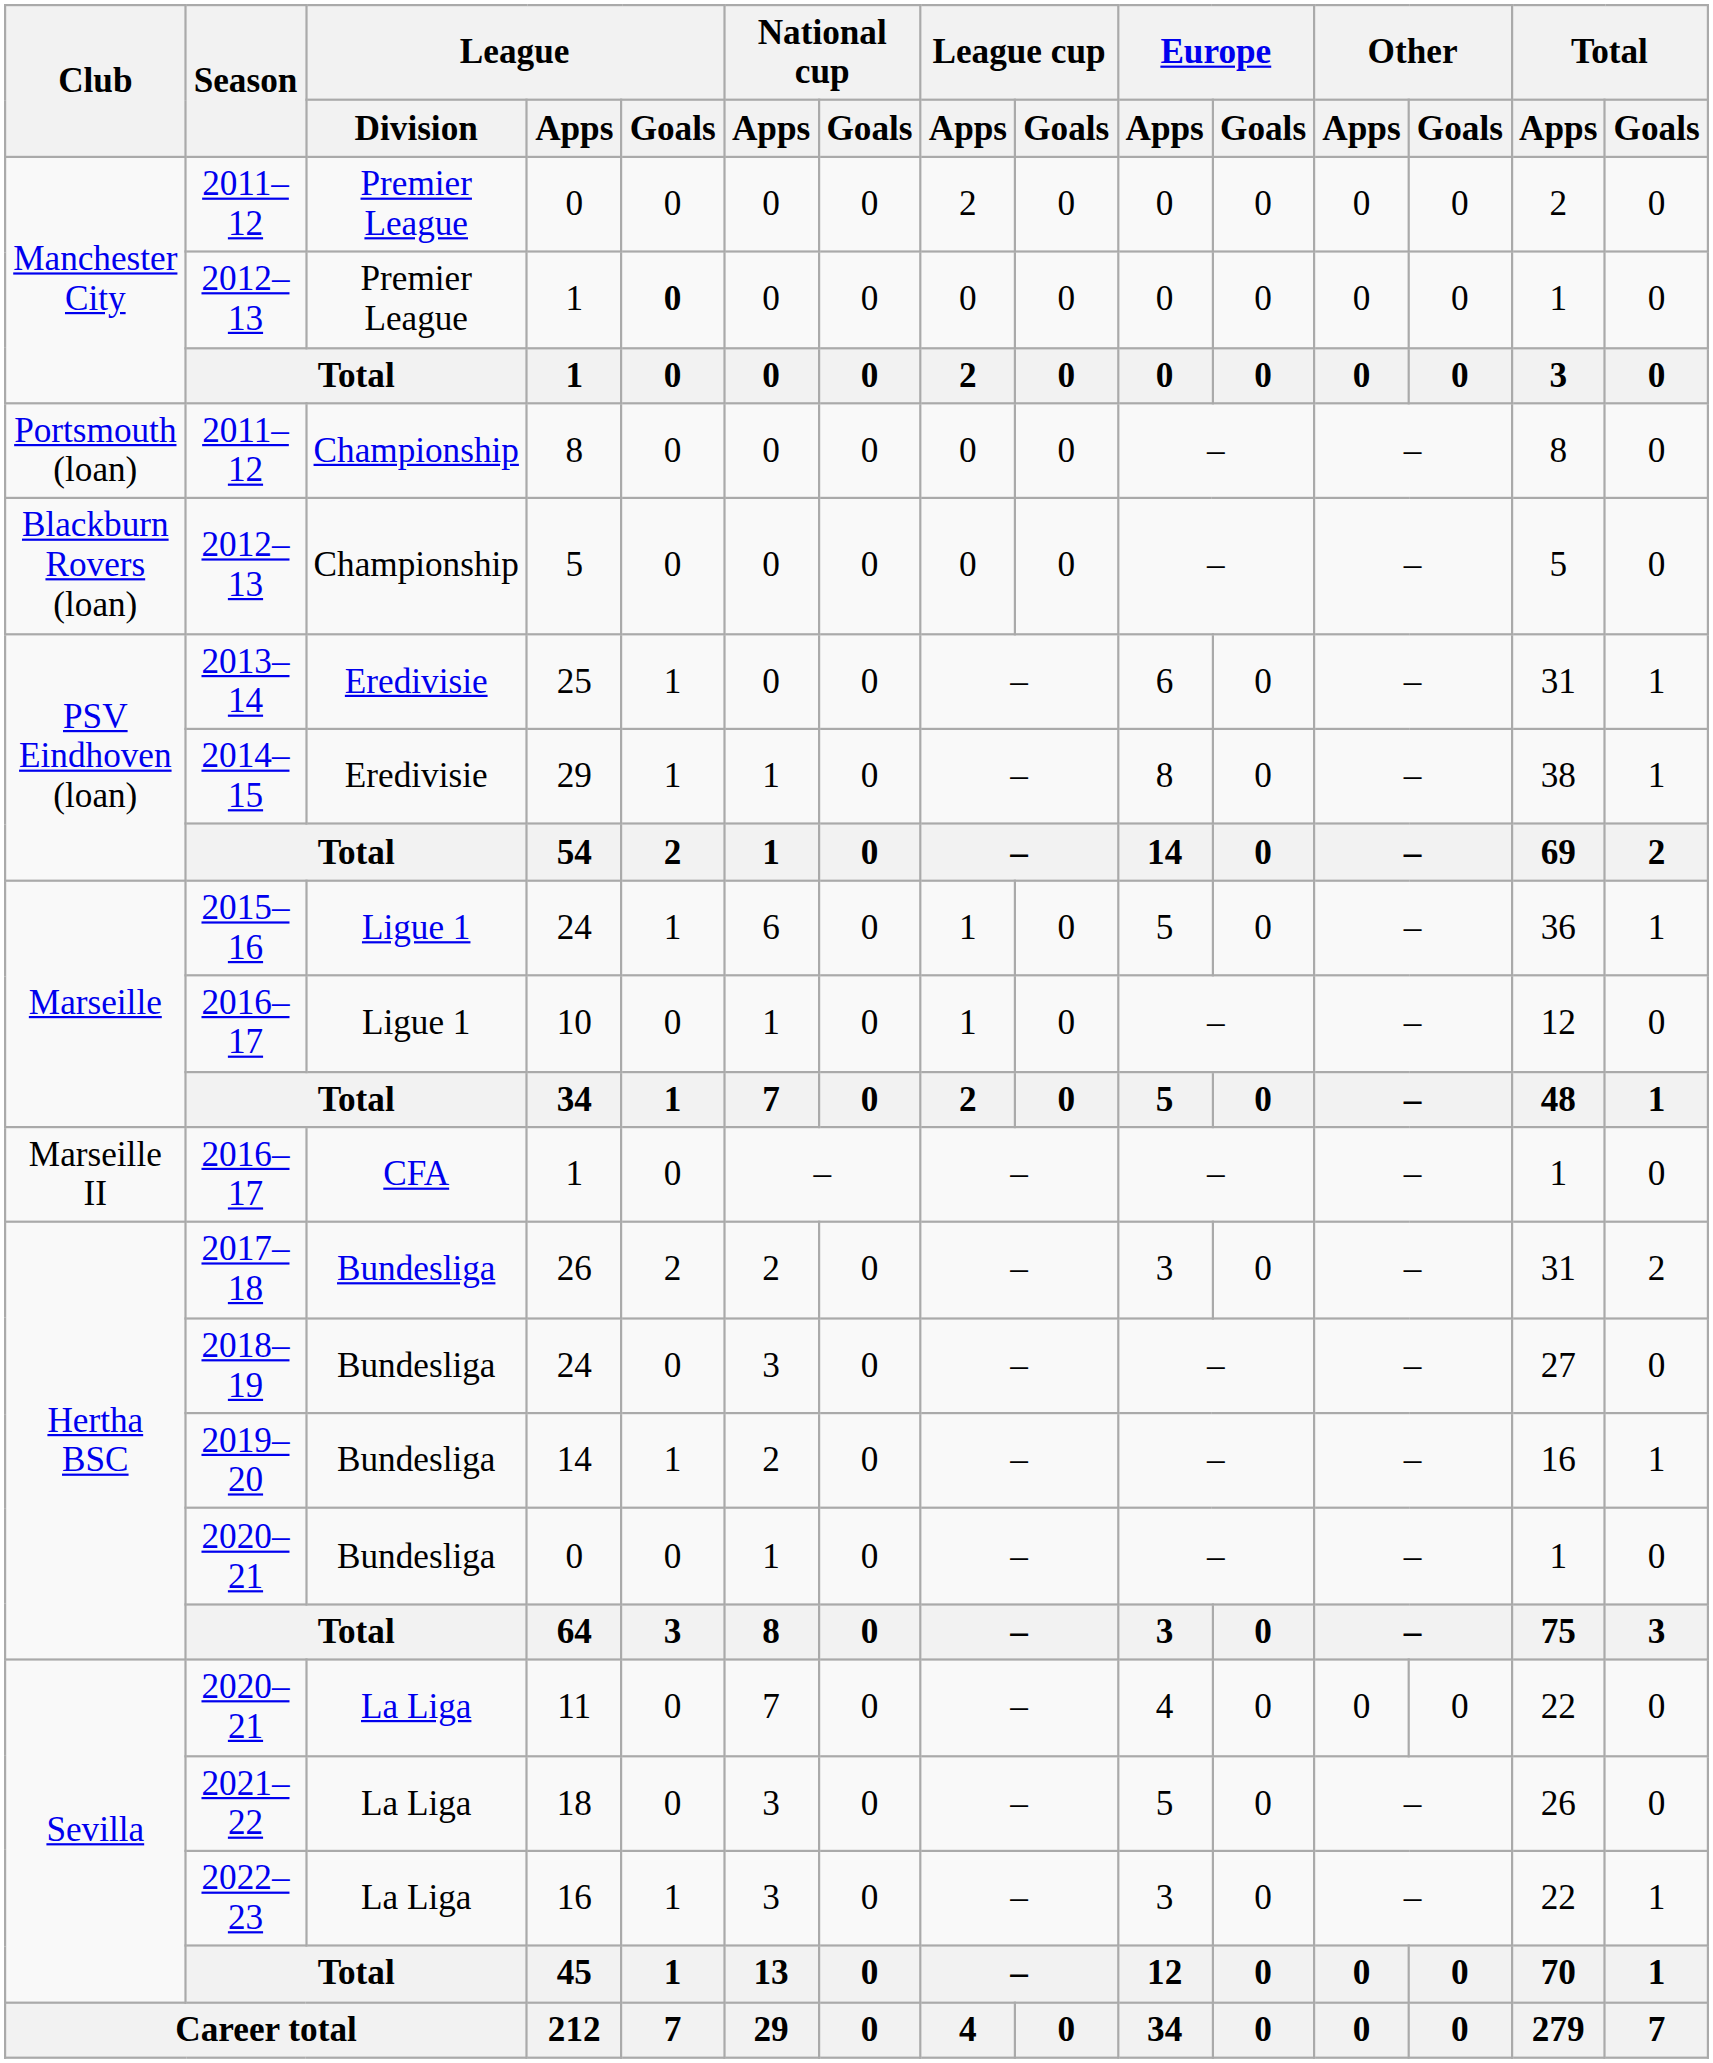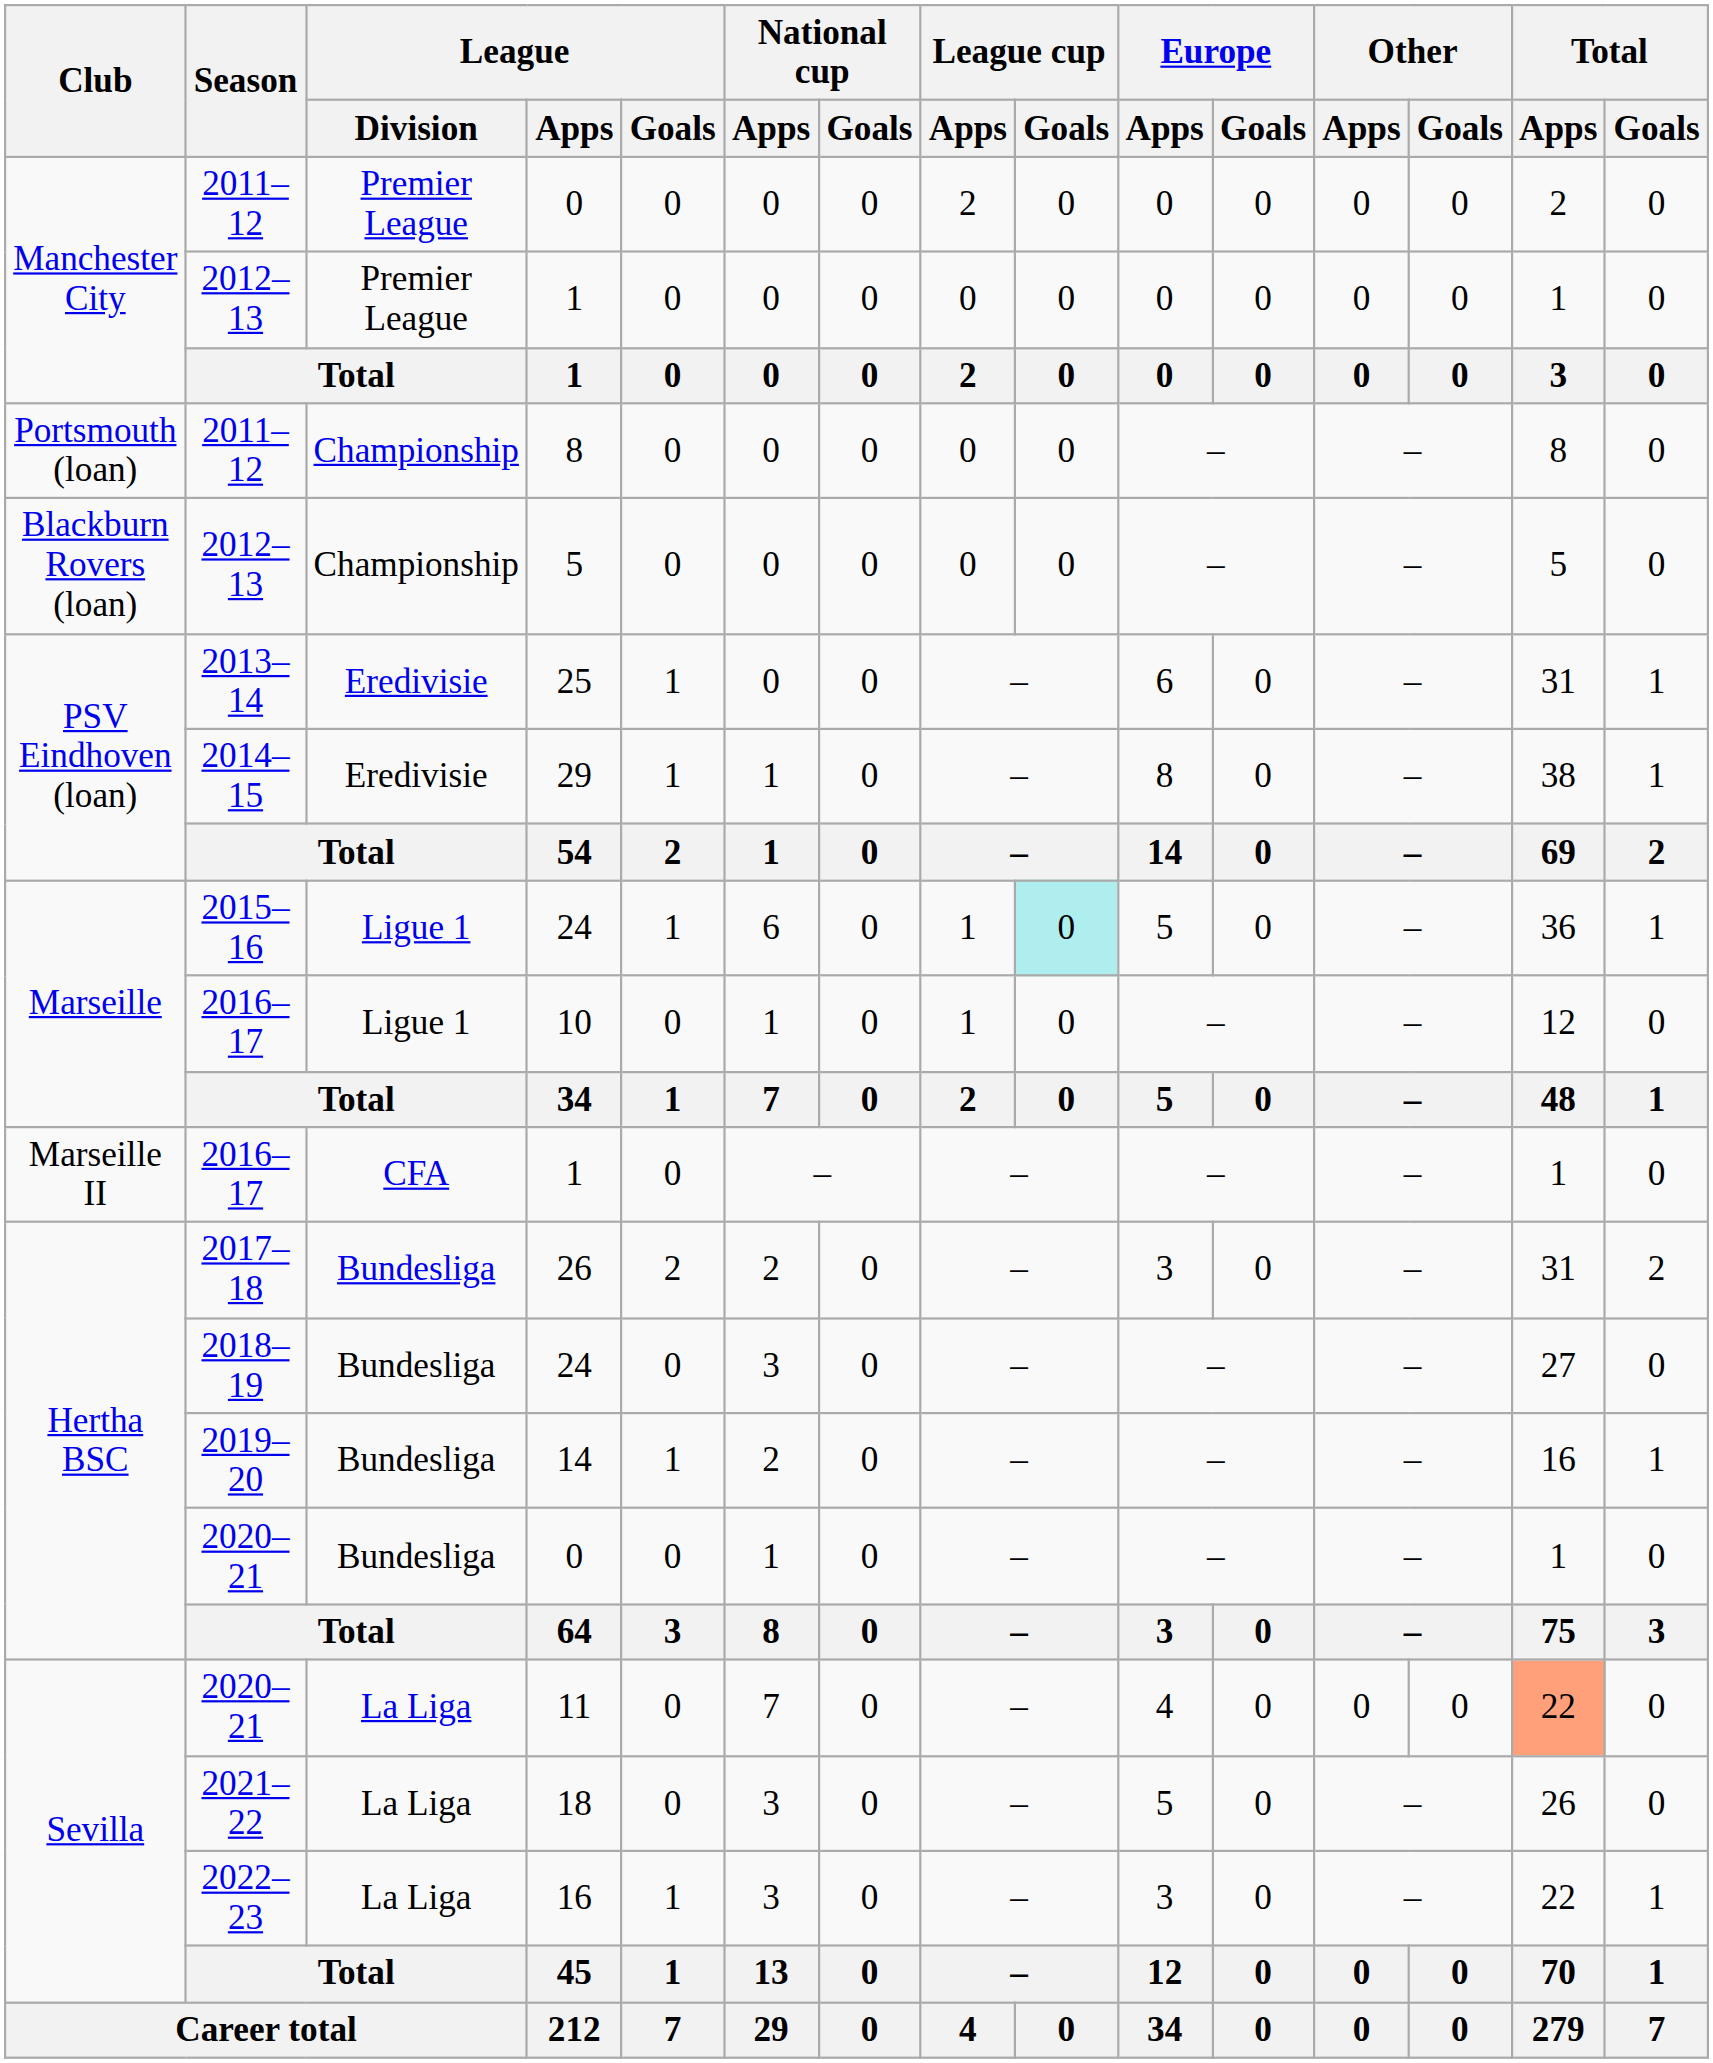2012–13 / 1 | League / Goals: bold -> normal
2015–16 / 24 | League cup / Goals: no background -> paleturquoise background
11 | Total / Apps: no background -> lightsalmon background
